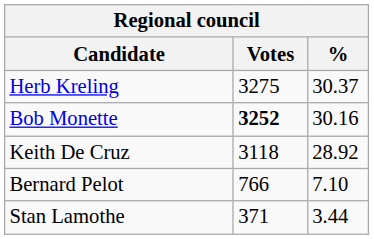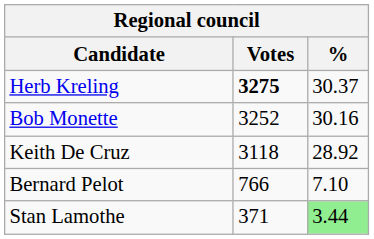Herb Kreling | Votes: normal -> bold
Bob Monette | Votes: bold -> normal
Stan Lamothe | %: no background -> lightgreen background
